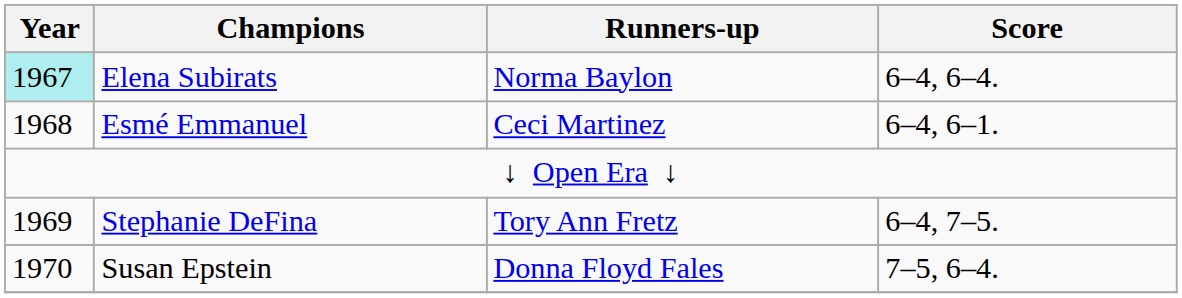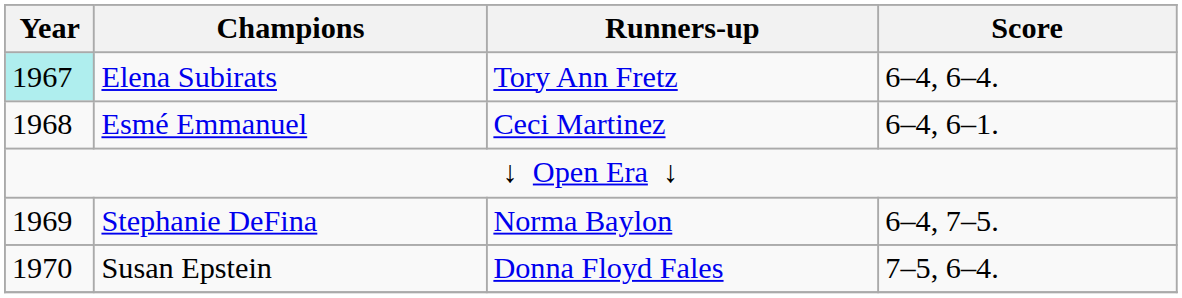Elena Subirats | Runners-up: Norma Baylon -> Tory Ann Fretz
Stephanie DeFina | Runners-up: Tory Ann Fretz -> Norma Baylon
